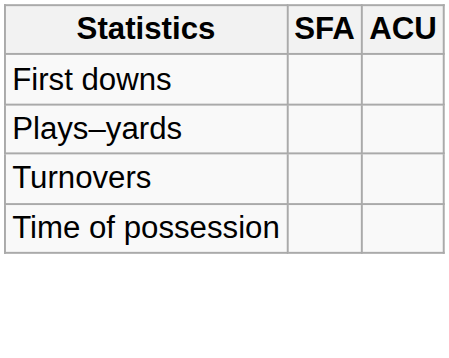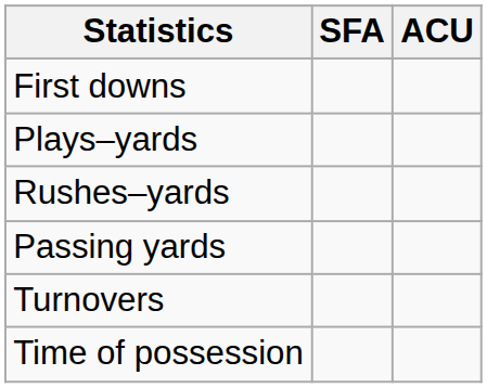+ row: Rushes–yards
+ row: Passing yards
